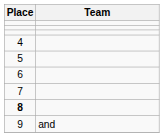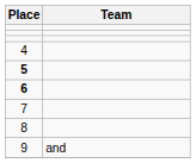row 6 | Place: normal -> bold
row 7 | Place: normal -> bold
row 9 | Place: bold -> normal
